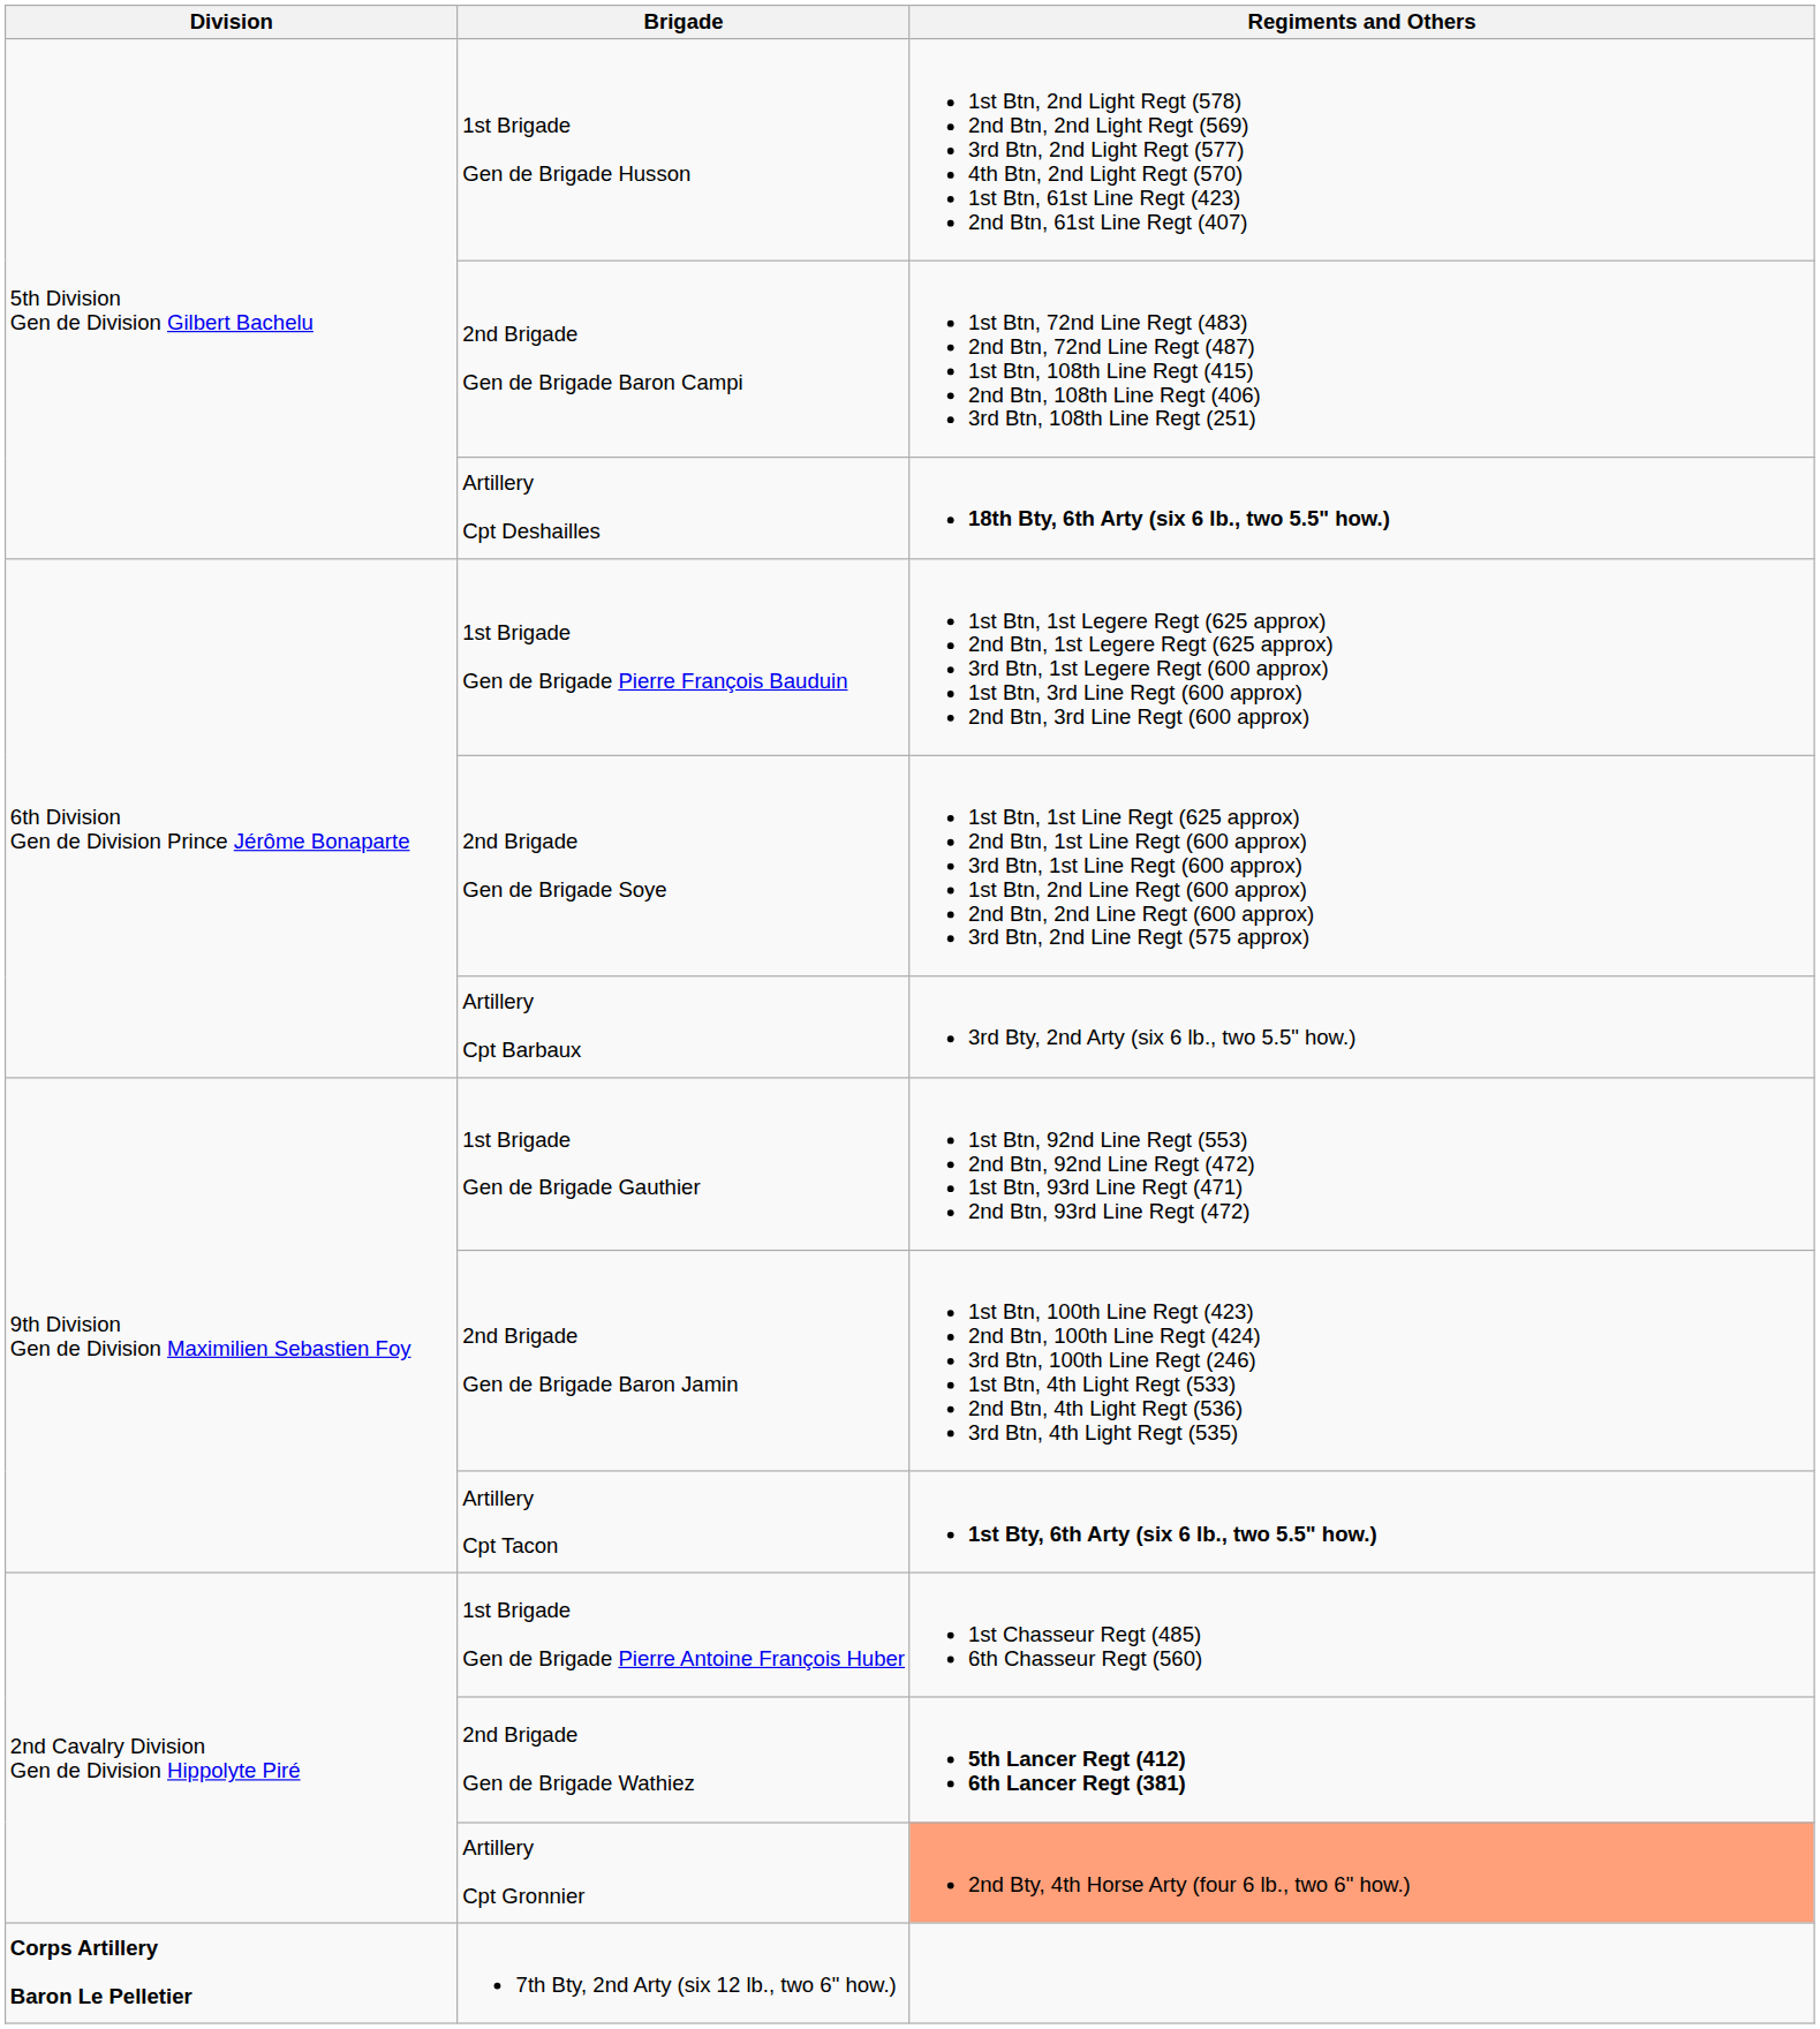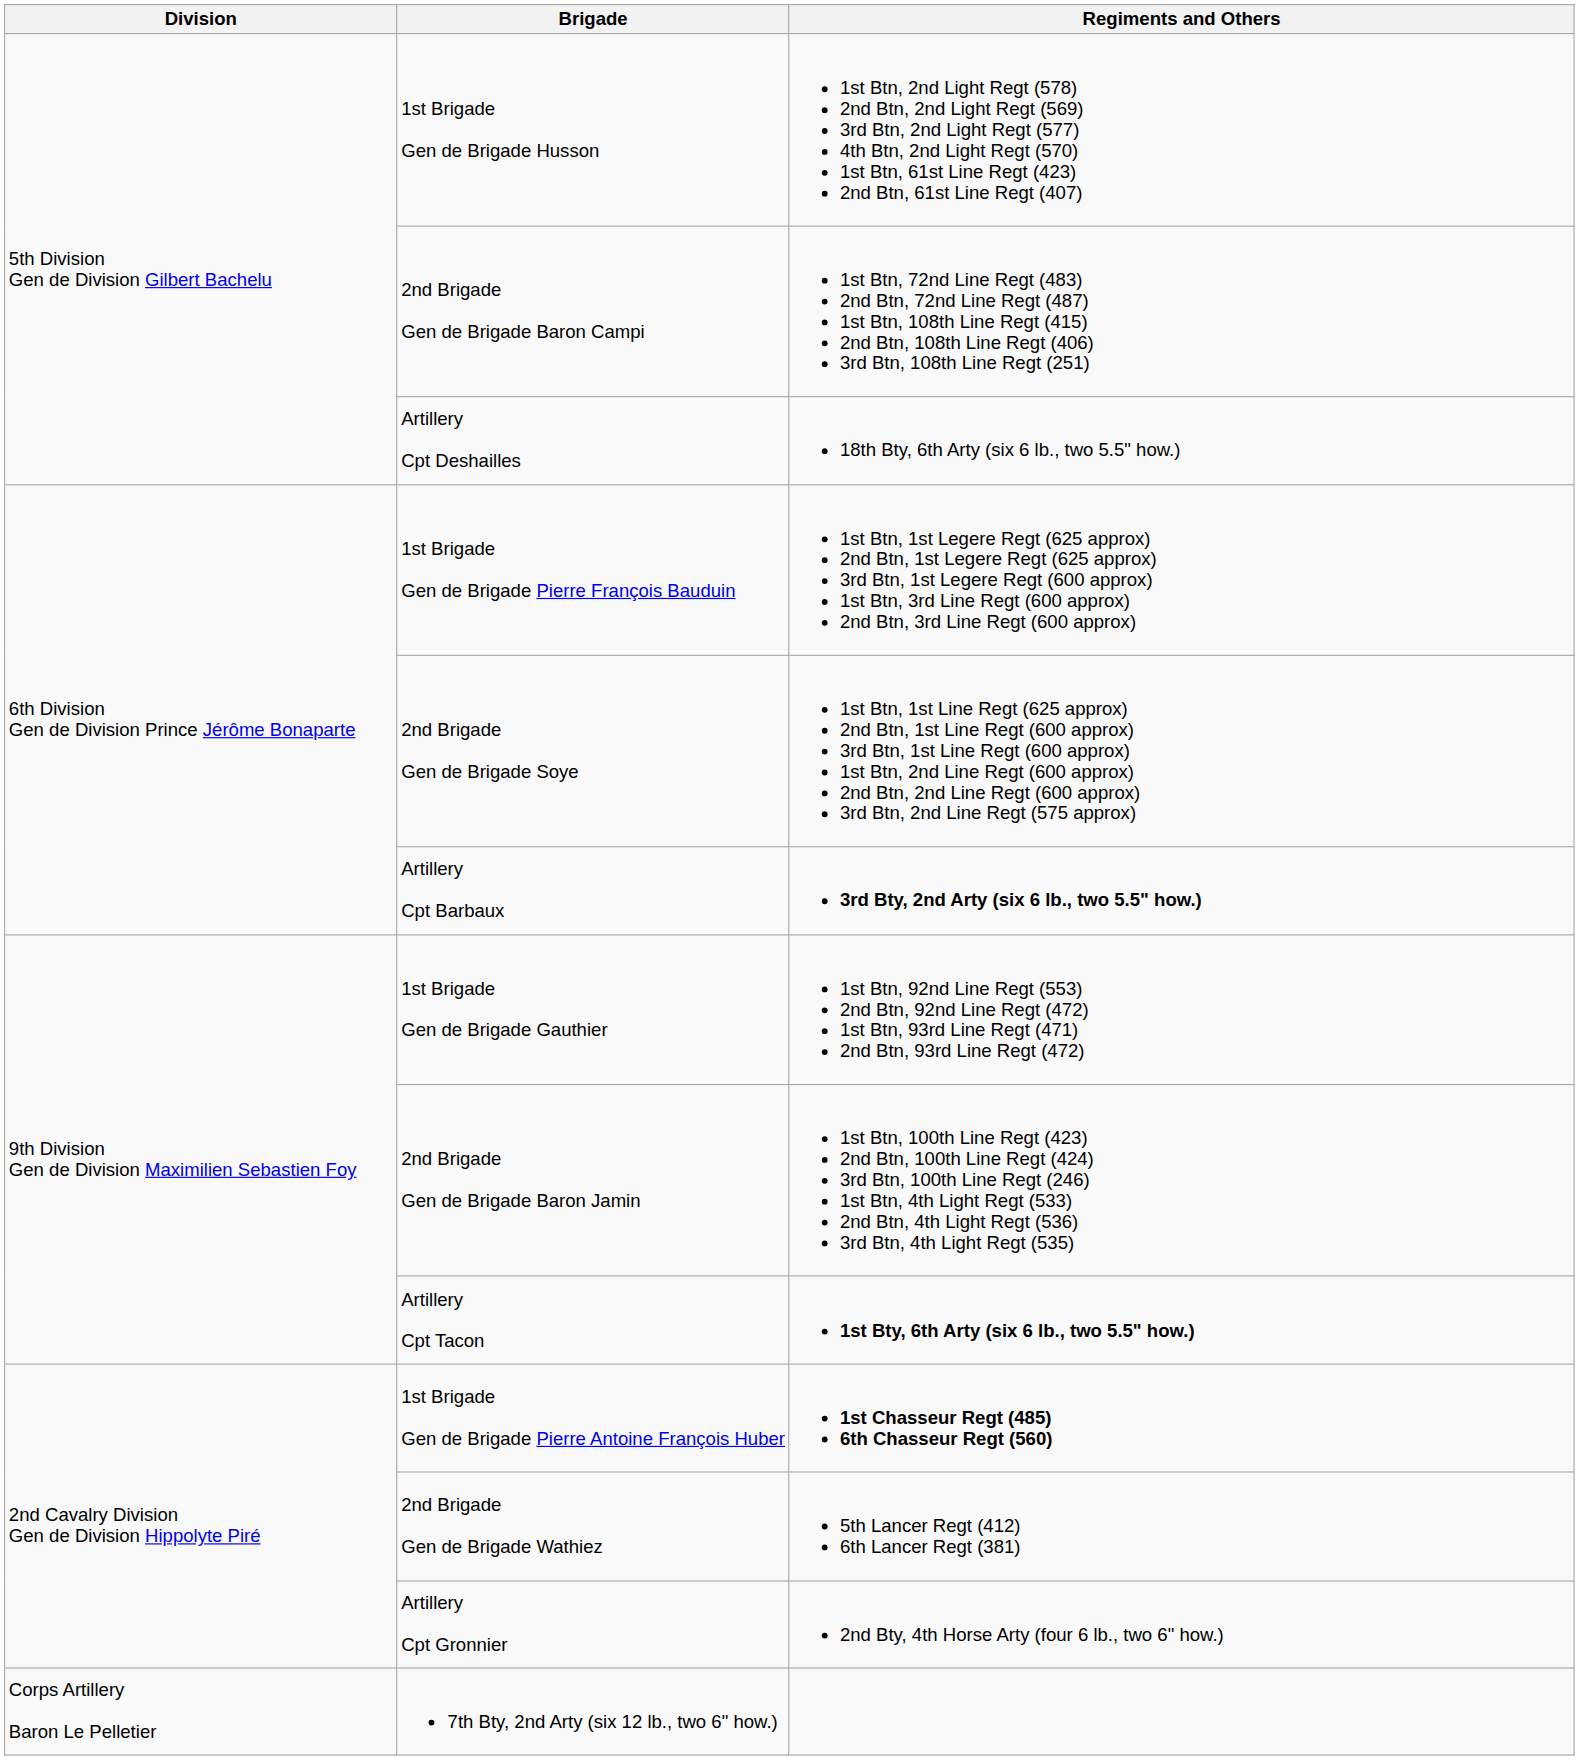Artillery Cpt Deshailles | Regiments and Others: bold -> normal
Artillery Cpt Barbaux | Regiments and Others: normal -> bold
1st Brigade Gen de Brigade Pierre Antoine François Huber | Regiments and Others: normal -> bold
2nd Brigade Gen de Brigade Wathiez | Regiments and Others: bold -> normal
Artillery Cpt Gronnier | Regiments and Others: lightsalmon background -> no background
7th Bty, 2nd Arty (six 12 lb., two 6" how.) | Division: bold -> normal
